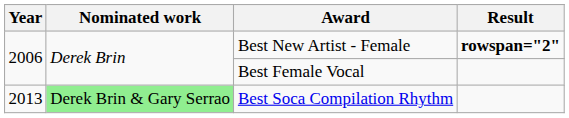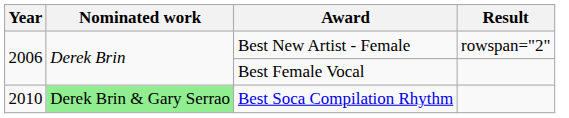Best New Artist - Female | Result: bold -> normal
Best Soca Compilation Rhythm | Year: 2013 -> 2010
